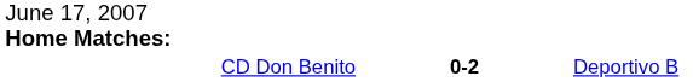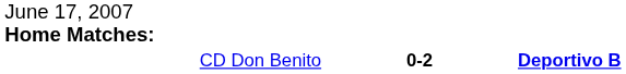CD Don Benito | column 3: normal -> bold
